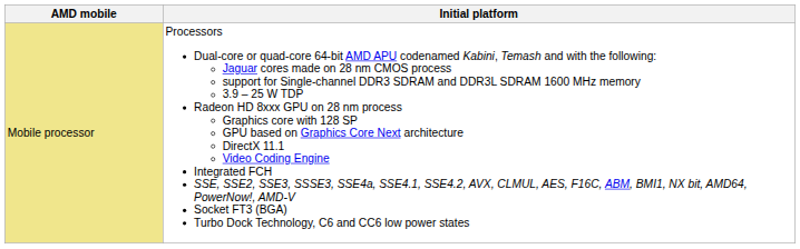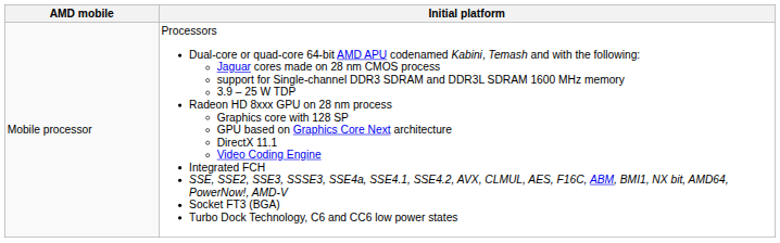Mobile processor | AMD mobile: khaki background -> no background
